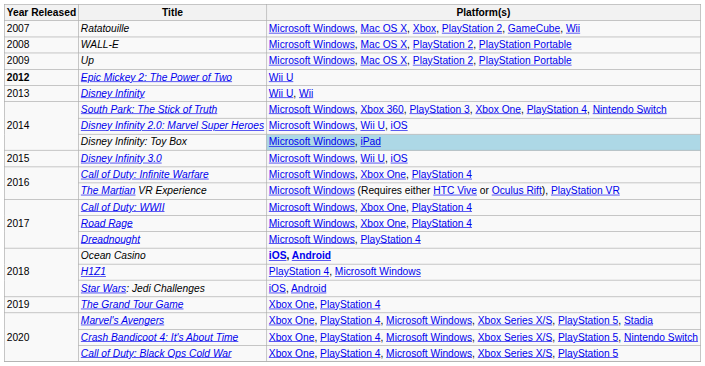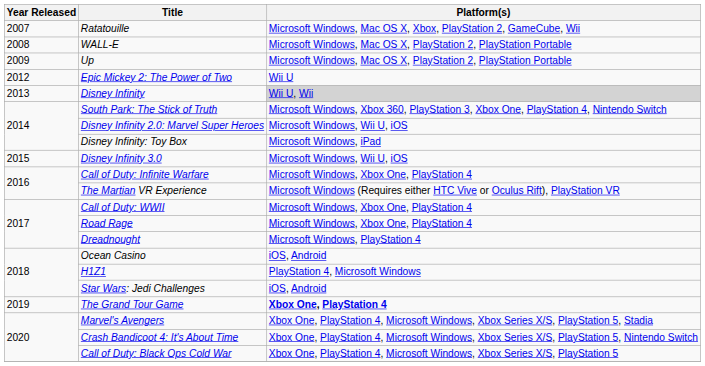Epic Mickey 2: The Power of Two | Year Released: bold -> normal
Disney Infinity | Platform(s): no background -> lightgrey background
Disney Infinity: Toy Box | Platform(s): lightblue background -> no background
Ocean Casino | Platform(s): bold -> normal
The Grand Tour Game | Platform(s): normal -> bold
